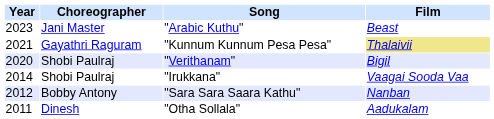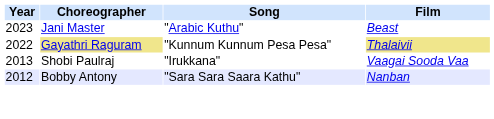"Kunnum Kunnum Pesa Pesa" | Year: 2021 -> 2022
"Kunnum Kunnum Pesa Pesa" | Choreographer: no background -> khaki background
- row: 2020 | Shobi Paulraj | "Verithanam" | Bigil
"Irukkana" | Year: 2014 -> 2013
- row: 2011 | Dinesh | "Otha Sollala" | Aadukalam
